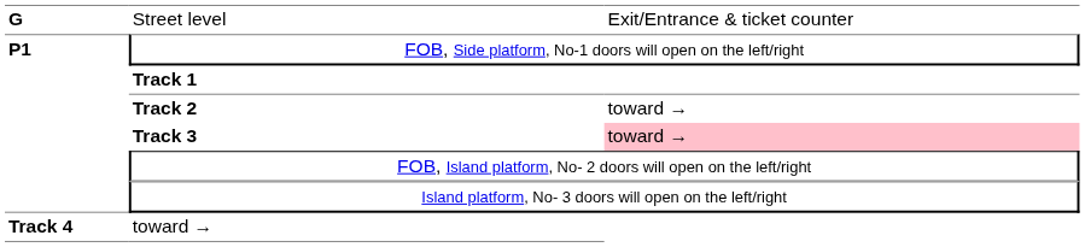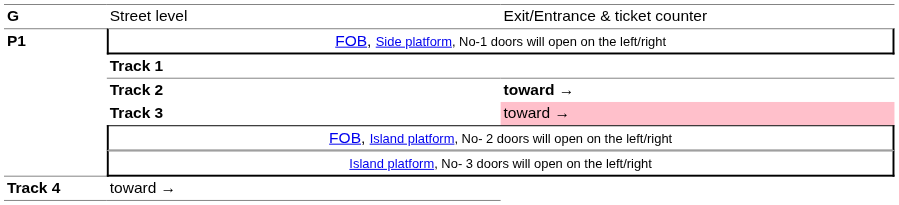Track 2 | column 3: normal -> bold
